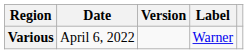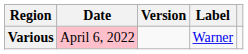Various | Date: no background -> pink background
